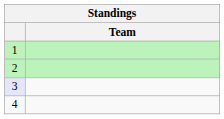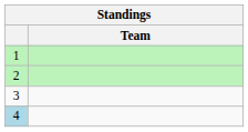3 | column 1: lavender background -> no background
4 | column 1: no background -> lightblue background
